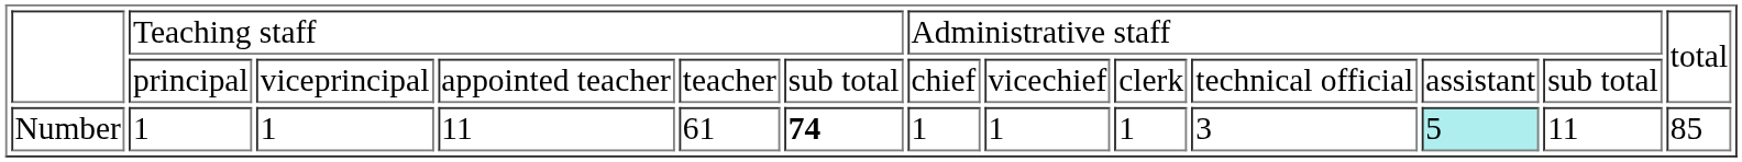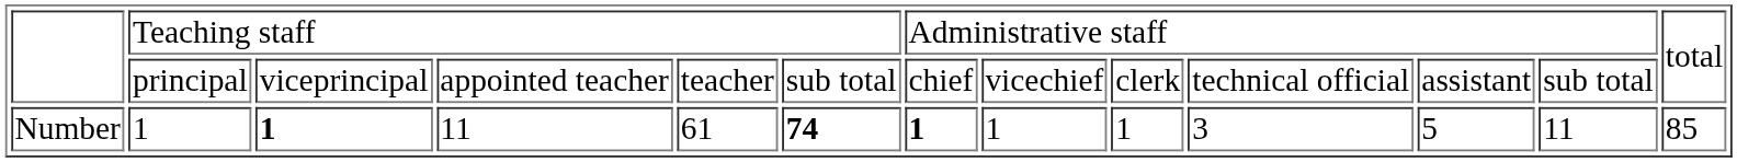Number | column 3: normal -> bold
Number | column 7: normal -> bold
Number | column 11: paleturquoise background -> no background
